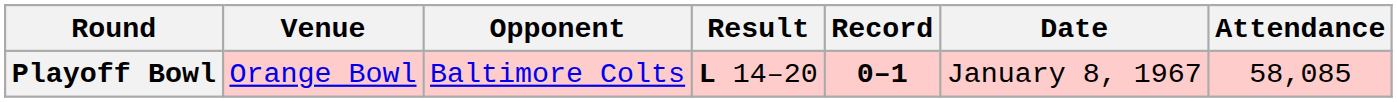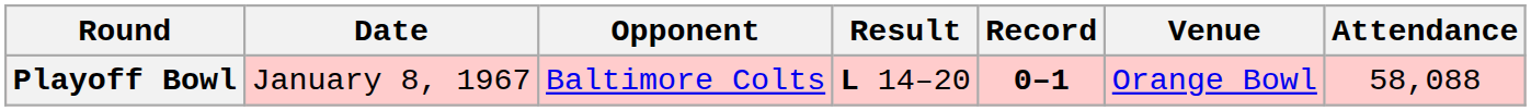columns swapped: Date <-> Venue
Playoff Bowl | Attendance: 58,085 -> 58,088
